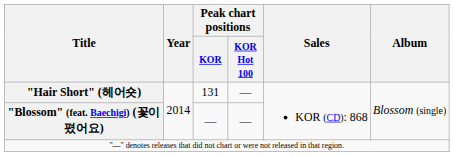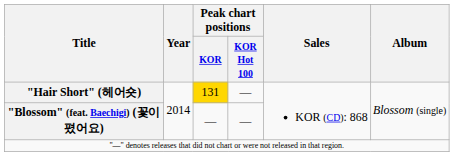"Hair Short" (헤어숏) | Peak chart positions / KOR: no background -> gold background
